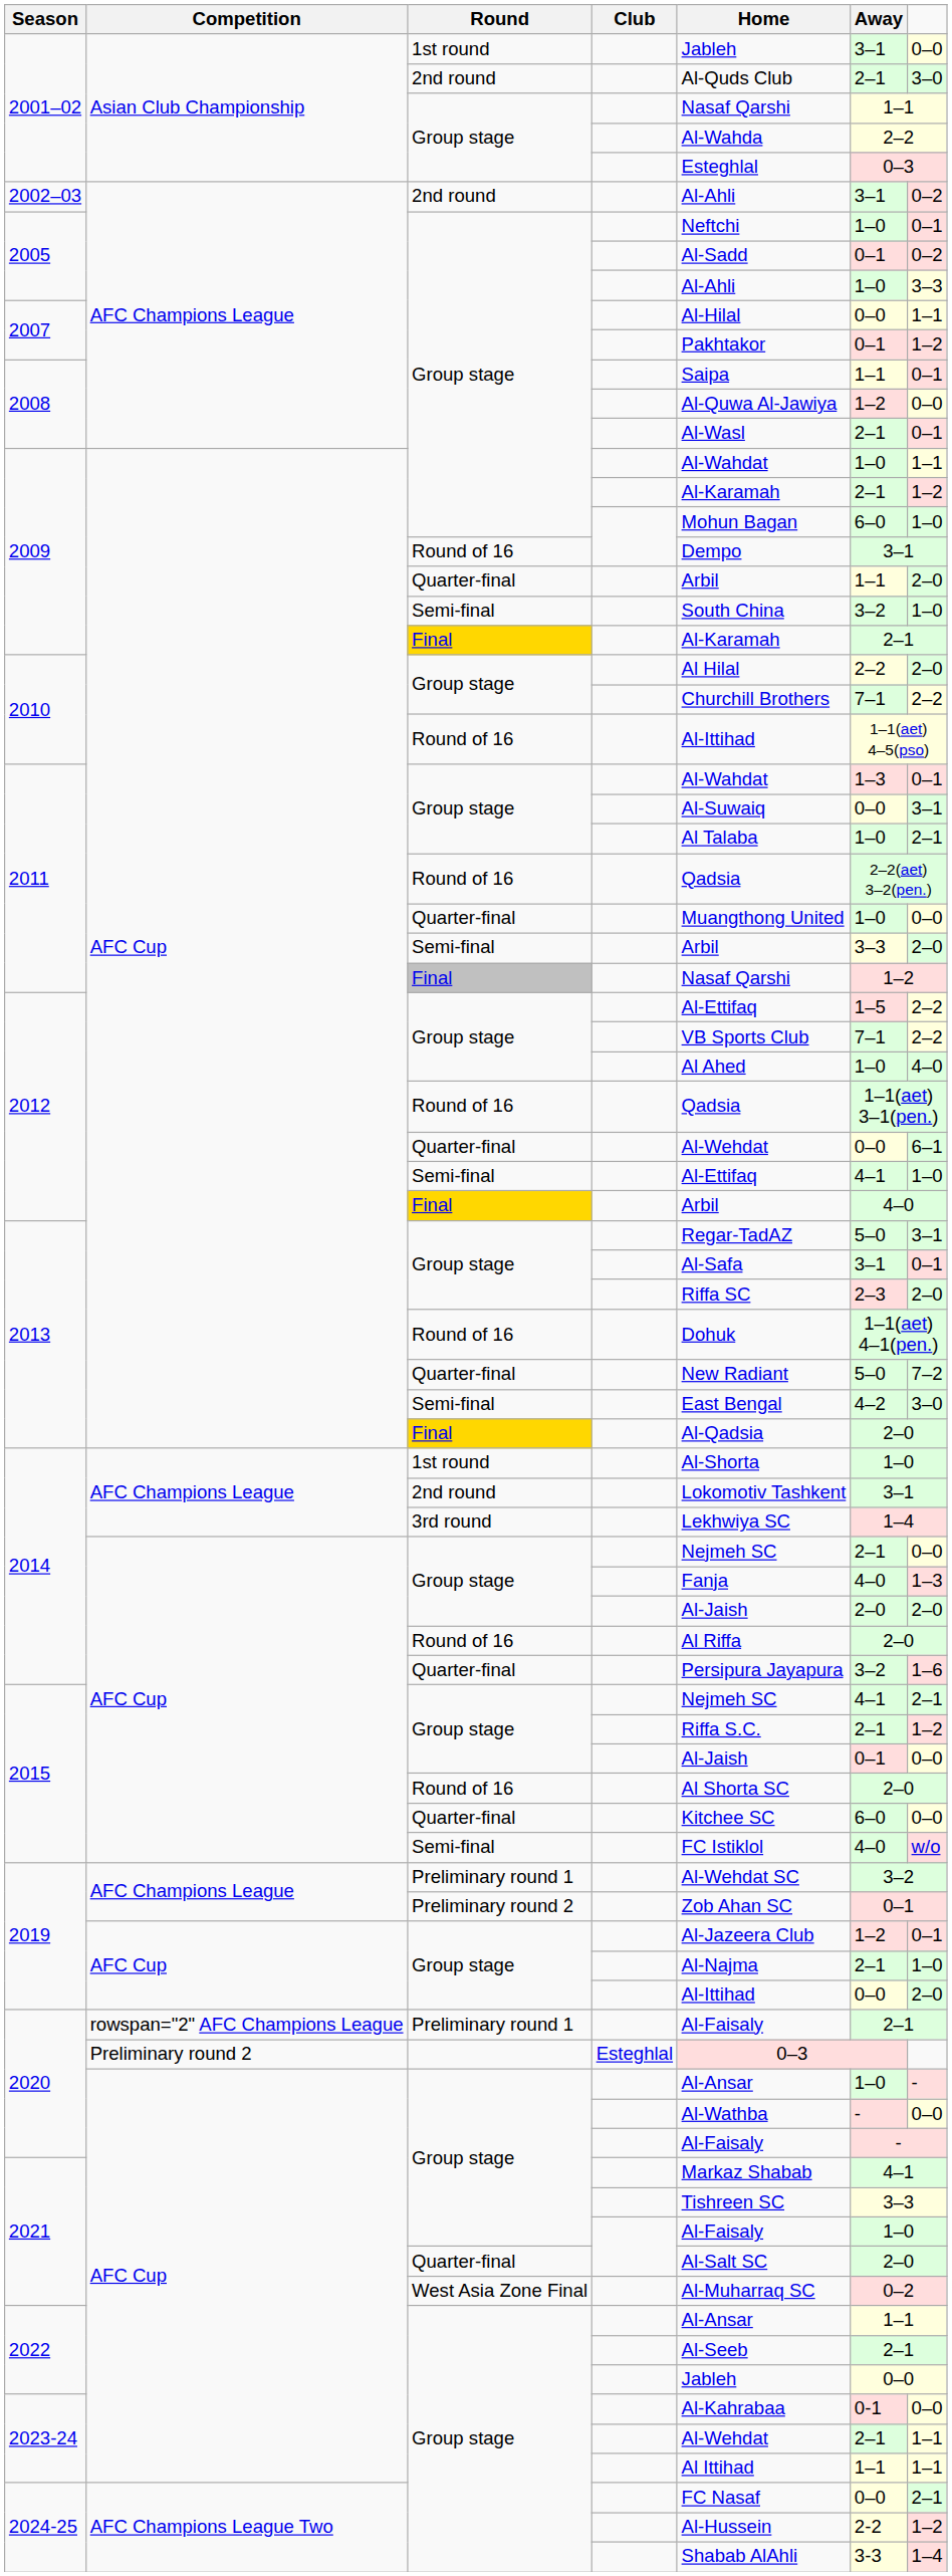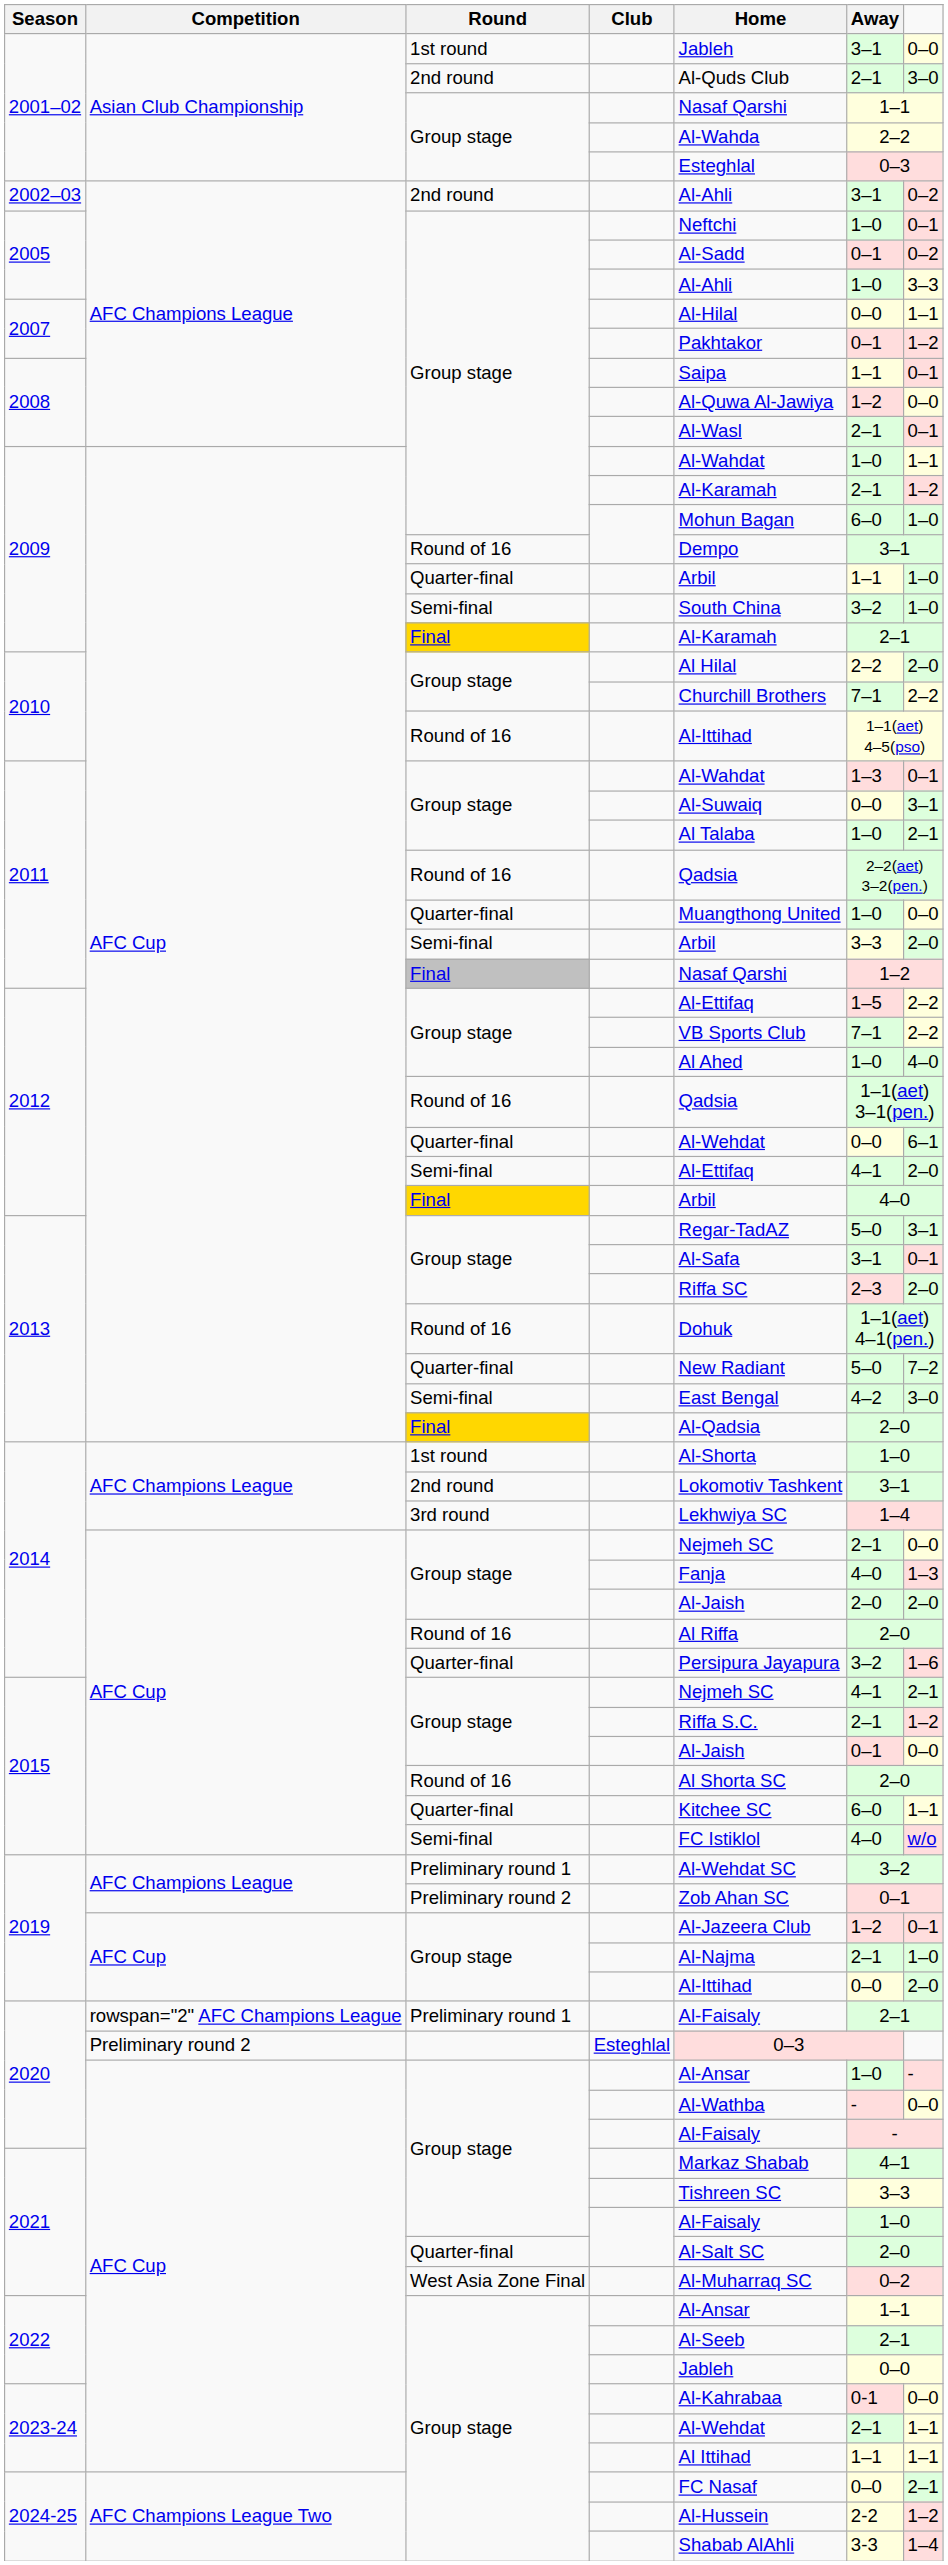2009 / Quarter-final | column 7: 2–0 -> 1–0
2012 / Semi-final | column 7: 1–0 -> 2–0
2015 / Quarter-final | column 7: 0–0 -> 1–1
